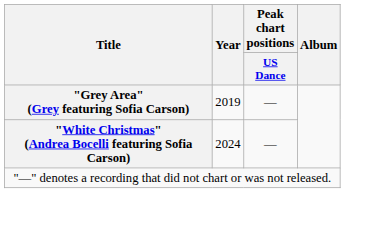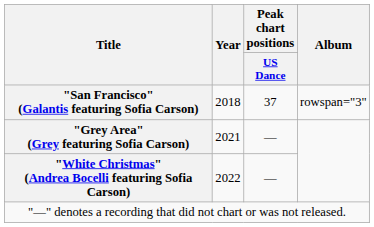+ row: "San Francisco" (Galantis featuring Sofia Carson) | 2018 | 37 | rowspan="3"
"Grey Area" (Grey featuring Sofia Carson) | Year: 2019 -> 2021
"White Christmas" (Andrea Bocelli featuring Sofia Carson) | Year: 2024 -> 2022
